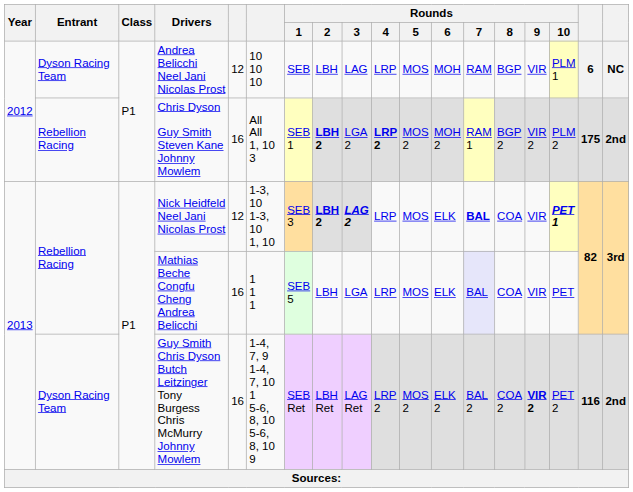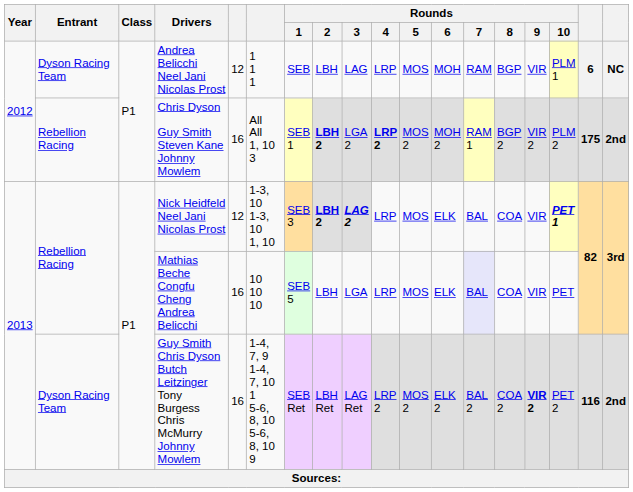Andrea Belicchi Neel Jani Nicolas Prost | column 6: 10 10 10 -> 1 1 1
Nick Heidfeld Neel Jani Nicolas Prost | Rounds / 7: bold -> normal
Mathias Beche Congfu Cheng Andrea Belicchi | column 6: 1 1 1 -> 10 10 10
